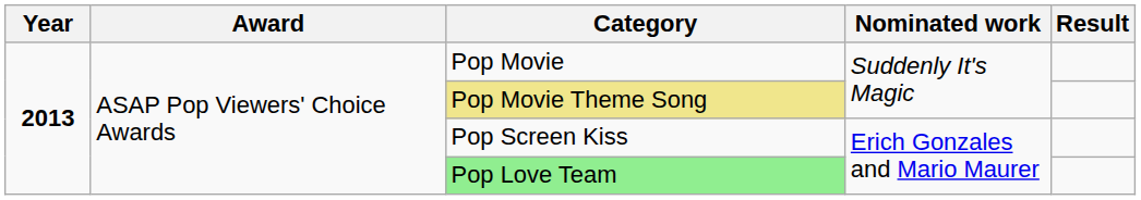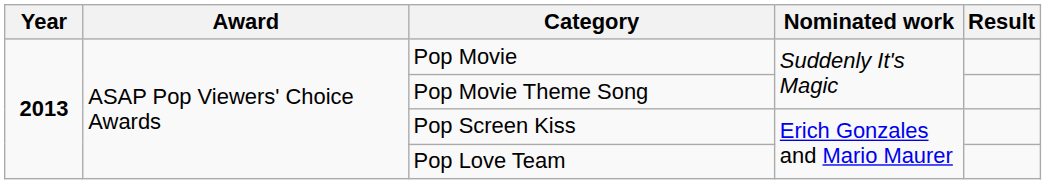Pop Movie Theme Song | Category: khaki background -> no background
Pop Love Team | Category: lightgreen background -> no background
